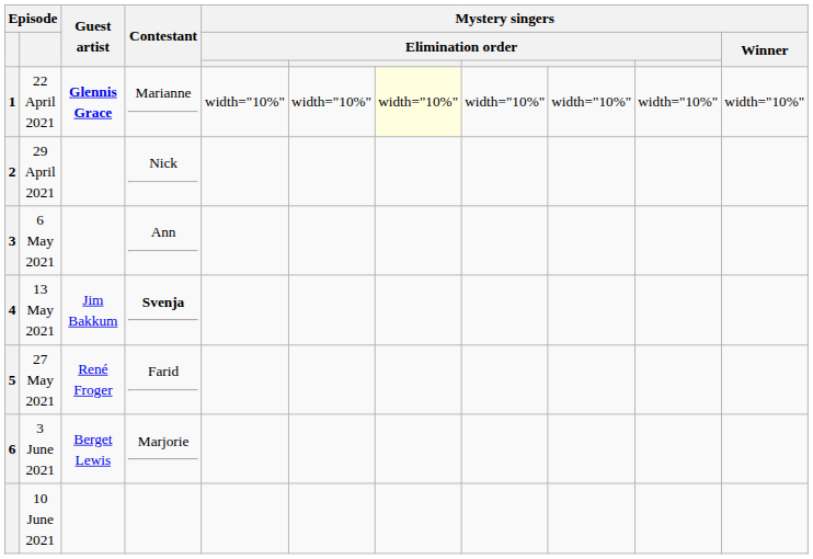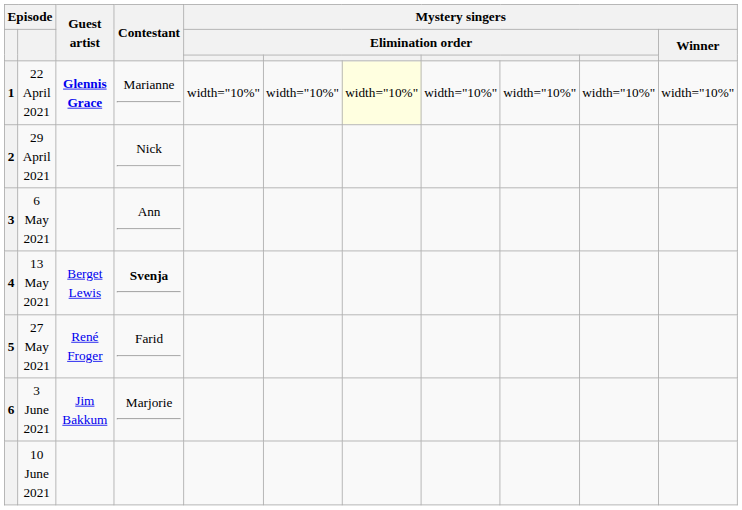13 May 2021 | Guest artist: Jim Bakkum -> Berget Lewis
3 June 2021 | Guest artist: Berget Lewis -> Jim Bakkum
